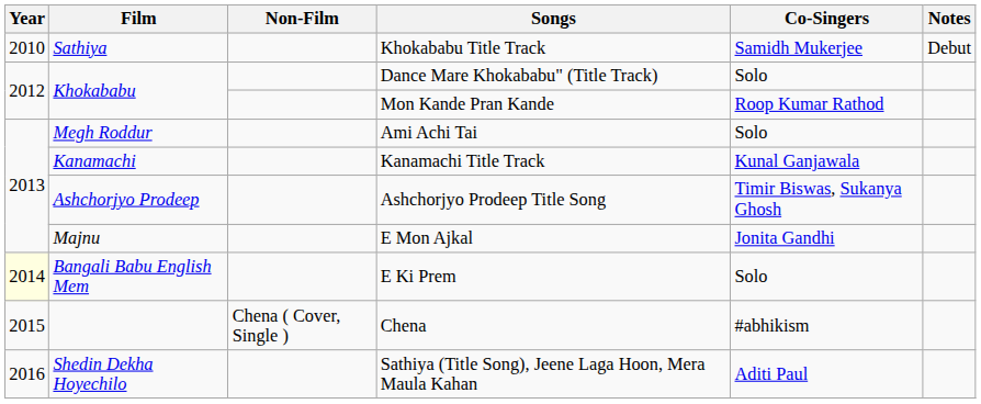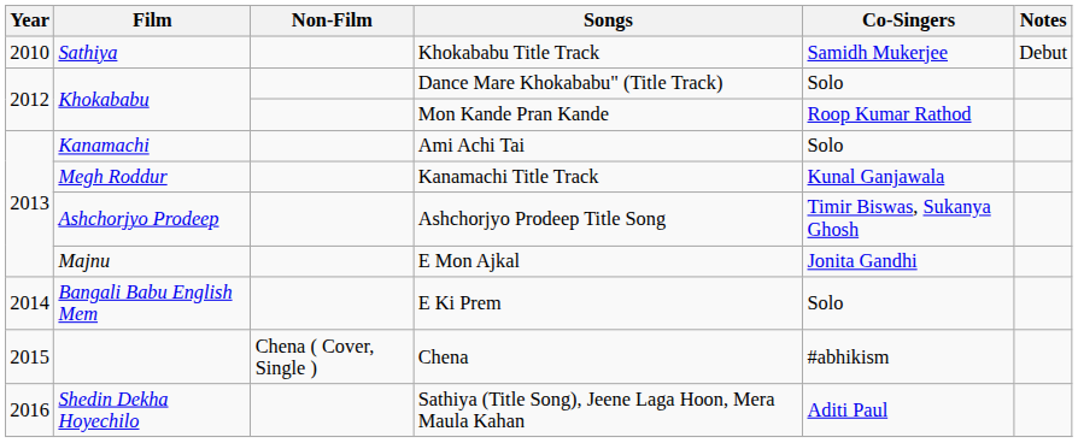Ami Achi Tai | Film: Megh Roddur -> Kanamachi
Kanamachi Title Track | Film: Kanamachi -> Megh Roddur
E Ki Prem | Year: lightyellow background -> no background
